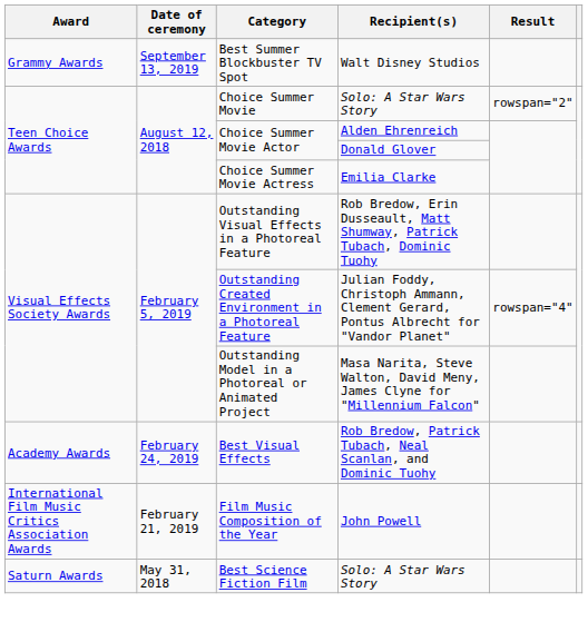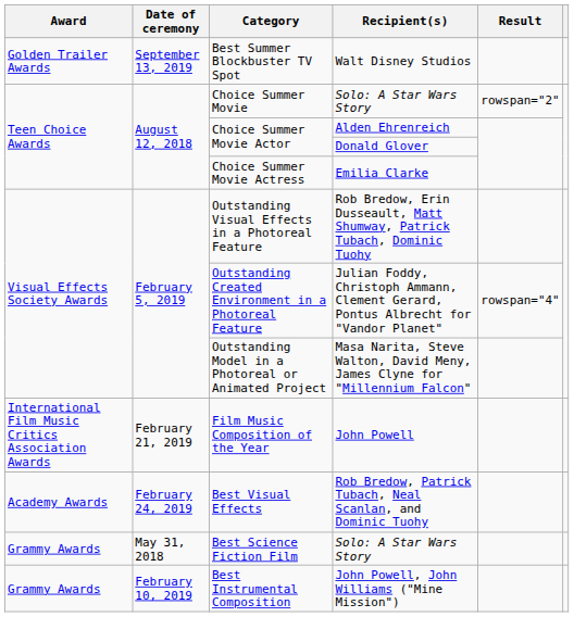Best Summer Blockbuster TV Spot | Award: Grammy Awards -> Golden Trailer Awards
rows swapped: Film Music Composition of the Year <-> Best Visual Effects
Best Science Fiction Film | Award: Saturn Awards -> Grammy Awards
+ row: Grammy Awards | February 10, 2019 | Best Instrumental Composition | John Powell, John Williams ("Mine Mission")
